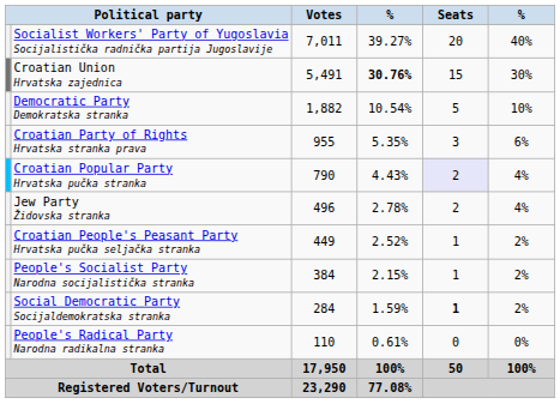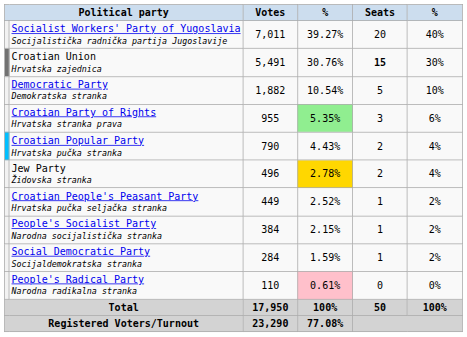Croatian Union Hrvatska zajednica | column 4: bold -> normal
Croatian Union Hrvatska zajednica | Seats: normal -> bold
Croatian Party of Rights Hrvatska stranka prava | column 4: no background -> lightgreen background
Croatian Popular Party Hrvatska pučka stranka | Seats: lavender background -> no background
Jew Party Židovska stranka | column 4: no background -> gold background
Social Democratic Party Socijaldemokratska stranka | Seats: bold -> normal
People's Radical Party Narodna radikalna stranka | column 4: no background -> pink background
